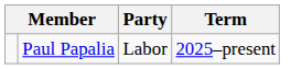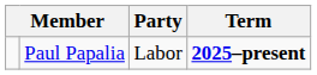Paul Papalia | Term: normal -> bold
